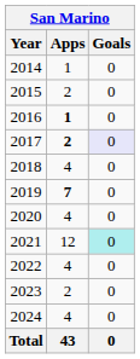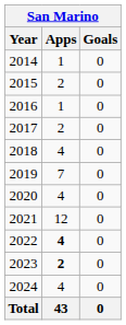2016 | Apps: bold -> normal
2017 | Apps: bold -> normal
2017 | Goals: lavender background -> no background
2019 | Apps: bold -> normal
2021 | Goals: paleturquoise background -> no background
2022 | Apps: normal -> bold
2023 | Apps: normal -> bold
